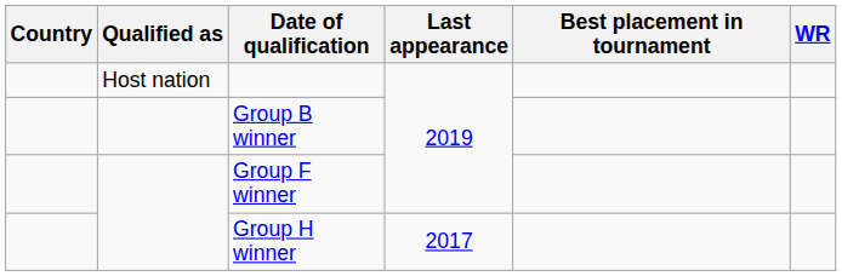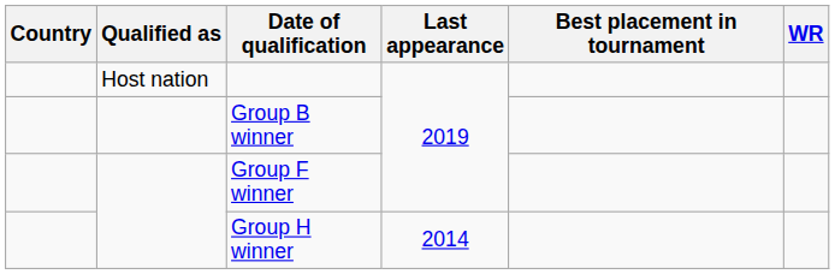Group H winner | Last appearance: 2017 -> 2014
